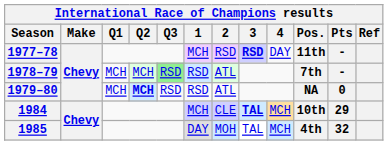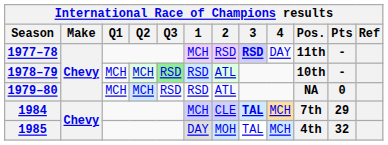1978–79 | Pos.: 7th -> 10th
1979–80 | Q2: bold -> normal
1984 | Pos.: 10th -> 7th
